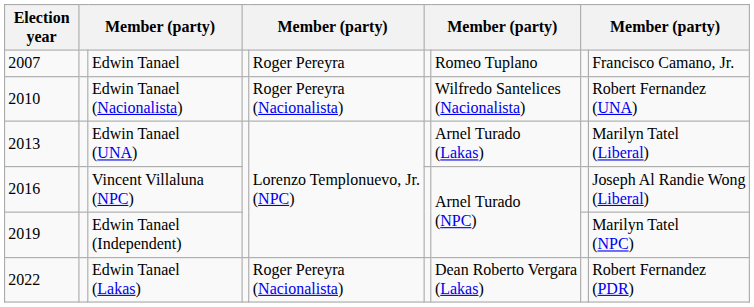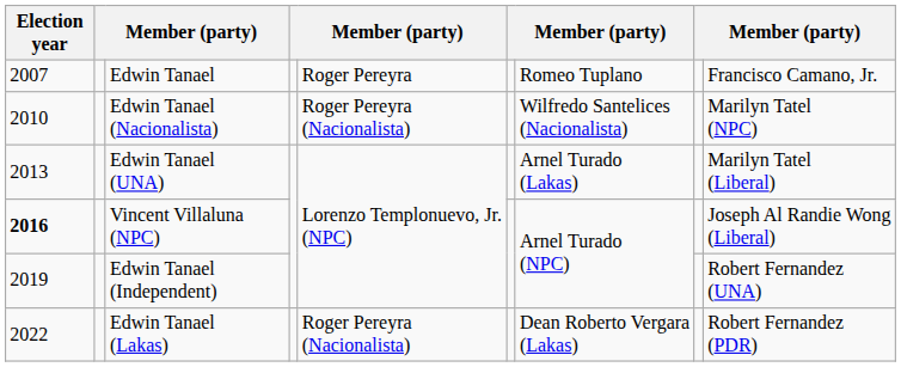Edwin Tanael (Nacionalista) | column 9: Robert Fernandez (UNA) -> Marilyn Tatel (NPC)
Vincent Villaluna (NPC) | Election year: normal -> bold
Edwin Tanael (Independent) | column 9: Marilyn Tatel (NPC) -> Robert Fernandez (UNA)
